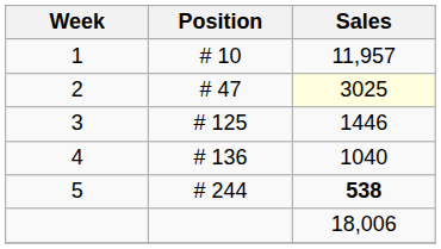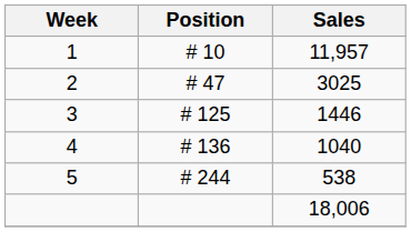2 | Sales: lightyellow background -> no background
5 | Sales: bold -> normal
